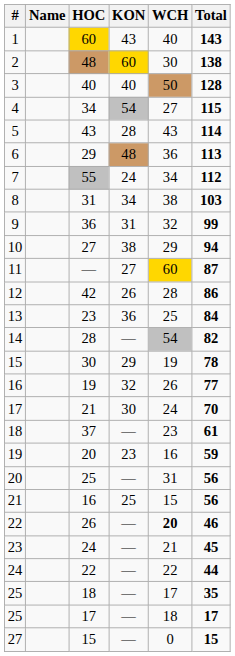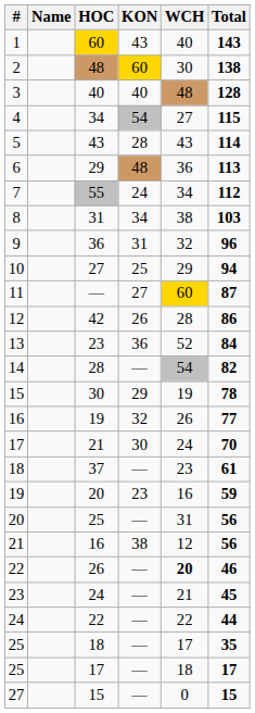row 4 | WCH: 50 -> 48
row 10 | Total: 99 -> 96
row 11 | KON: 38 -> 25
row 14 | WCH: 25 -> 52
row 22 | KON: 25 -> 38
row 22 | WCH: 15 -> 12
